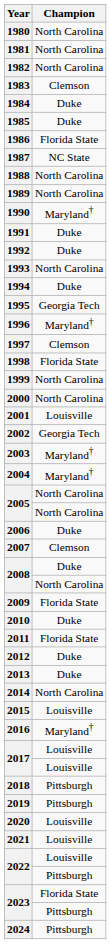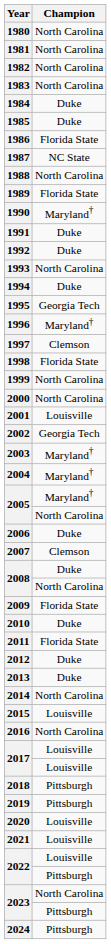row 5 | Champion: Clemson -> North Carolina
row 11 | Champion: North Carolina -> Florida State
row 27 | Champion: North Carolina -> Maryland†
row 40 | Champion: Maryland† -> North Carolina
row 49 | Champion: Florida State -> North Carolina
